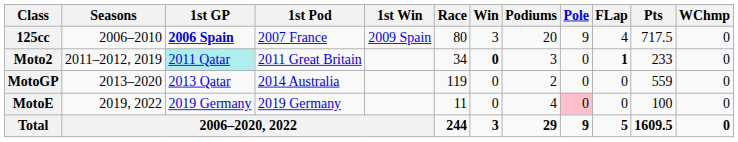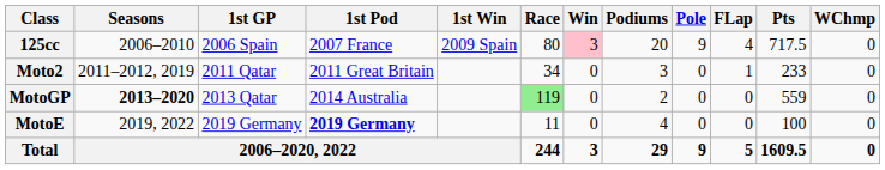125cc | 1st GP: bold -> normal
125cc | Win: no background -> pink background
Moto2 | 1st GP: paleturquoise background -> no background
Moto2 | Win: bold -> normal
Moto2 | FLap: bold -> normal
MotoGP | Seasons: normal -> bold
MotoGP | Race: no background -> lightgreen background
MotoE | 1st Pod: normal -> bold
MotoE | Pole: pink background -> no background
